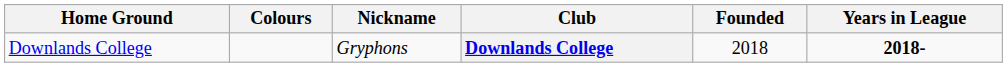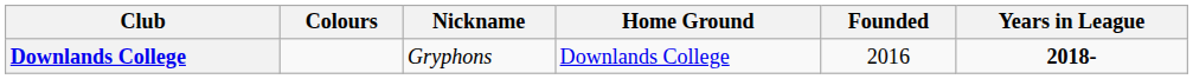columns swapped: Club <-> Home Ground
row 2 | Founded: 2018 -> 2016
